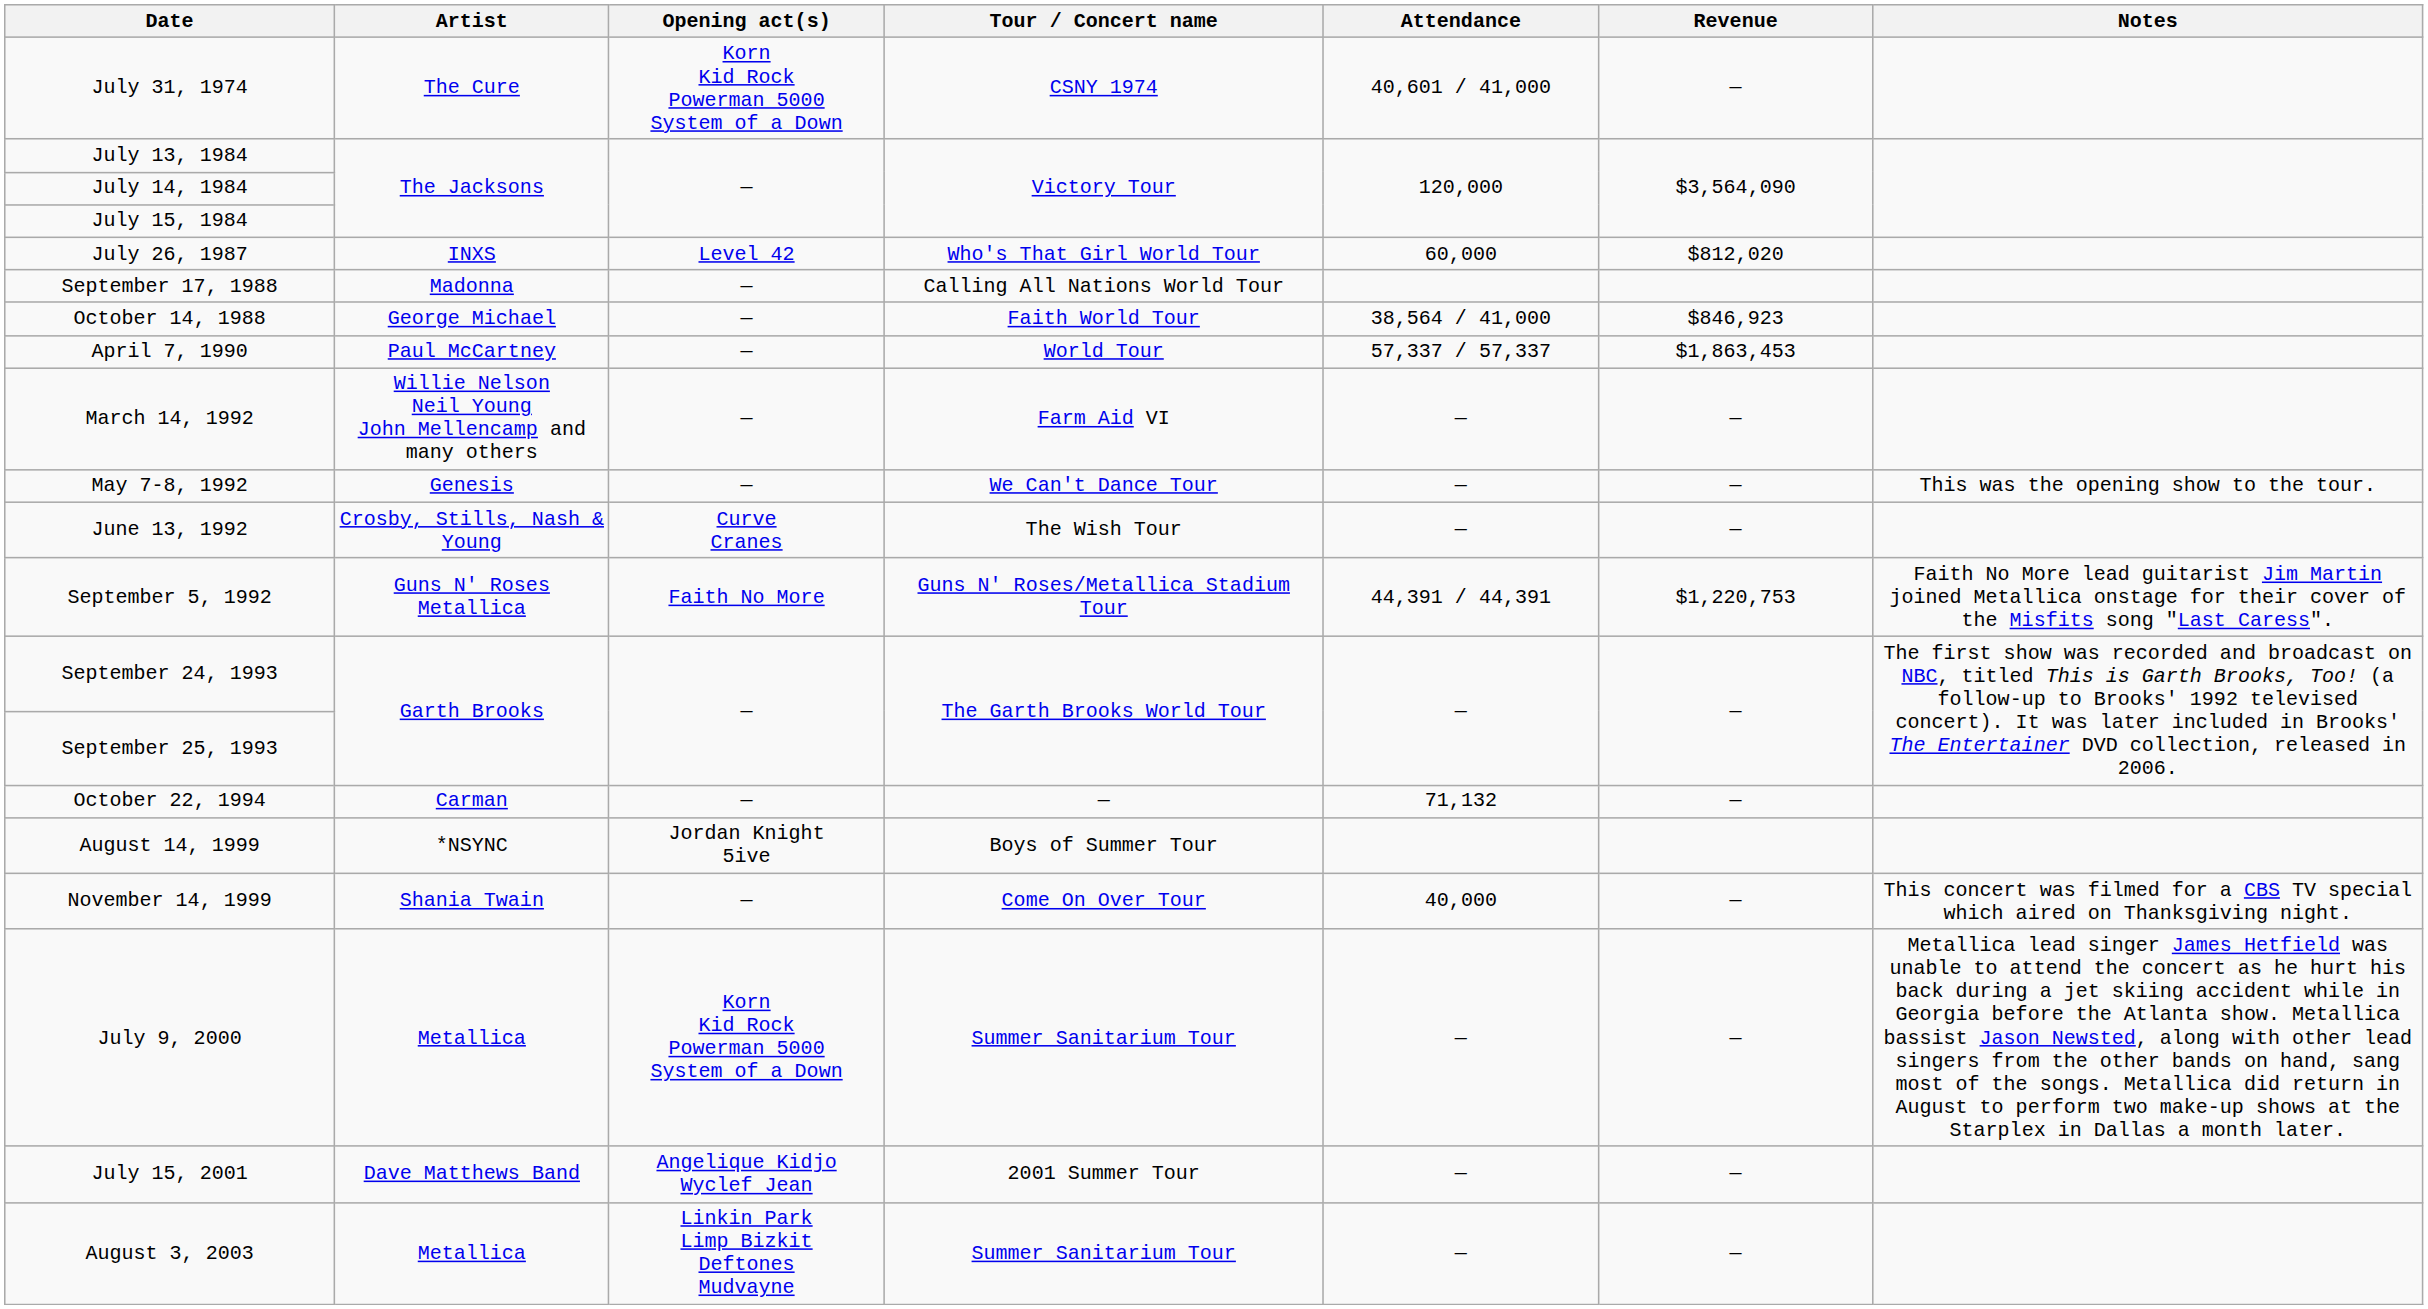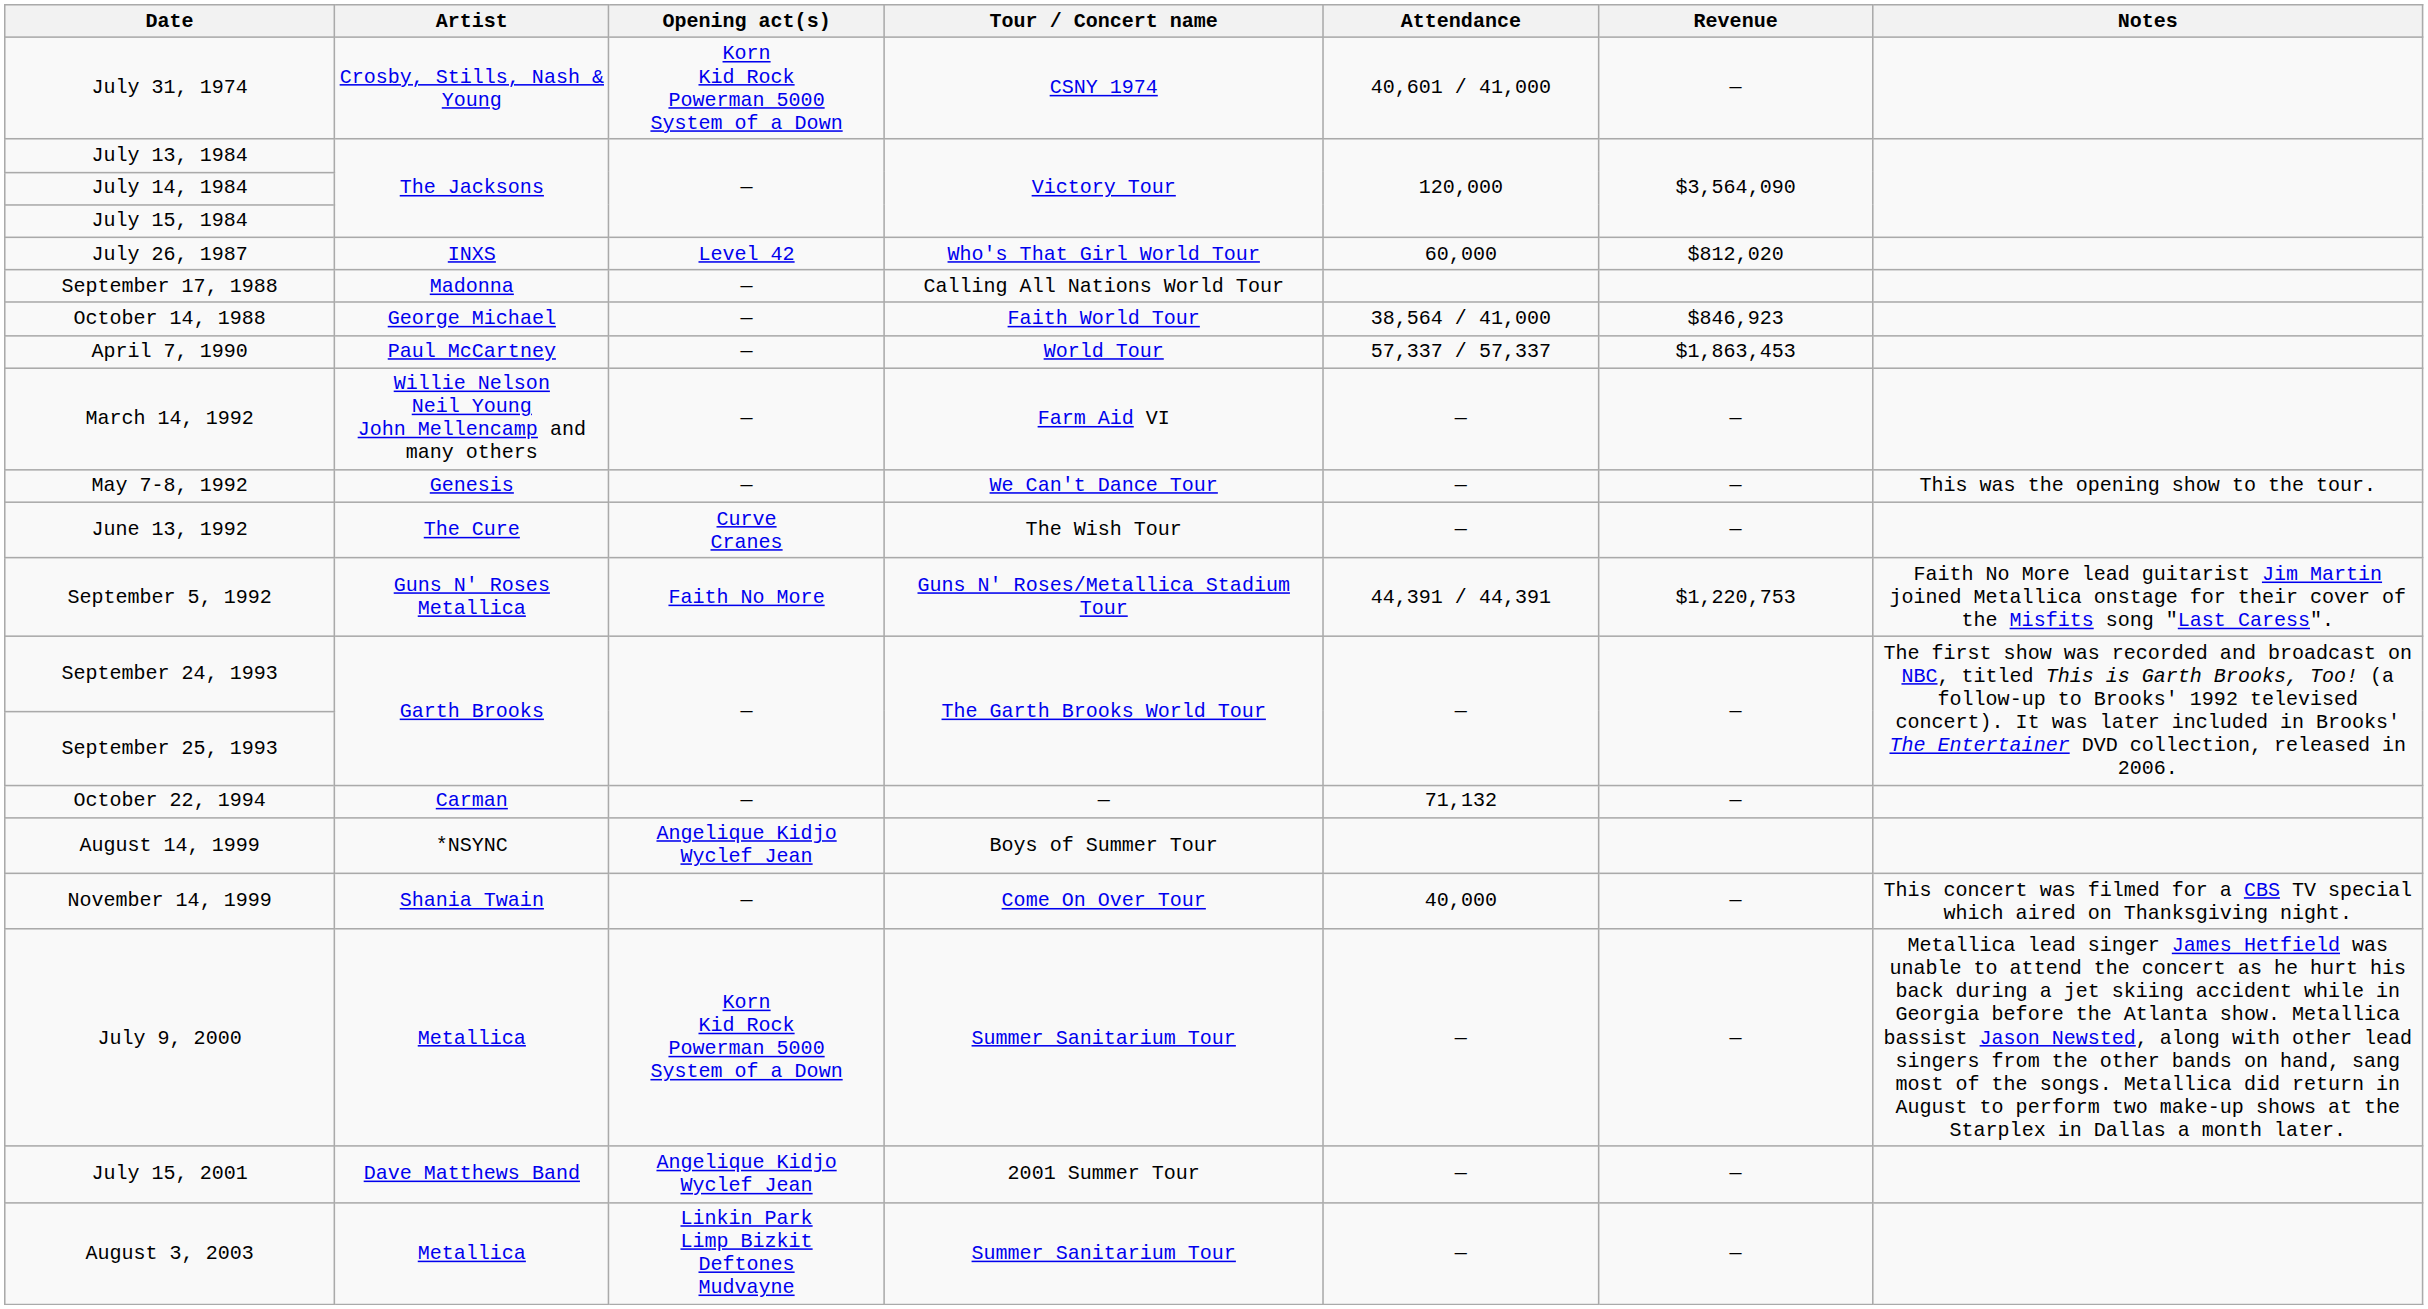July 31, 1974 | Artist: The Cure -> Crosby, Stills, Nash & Young
June 13, 1992 | Artist: Crosby, Stills, Nash & Young -> The Cure
August 14, 1999 | Opening act(s): Jordan Knight 5ive -> Angelique Kidjo Wyclef Jean
